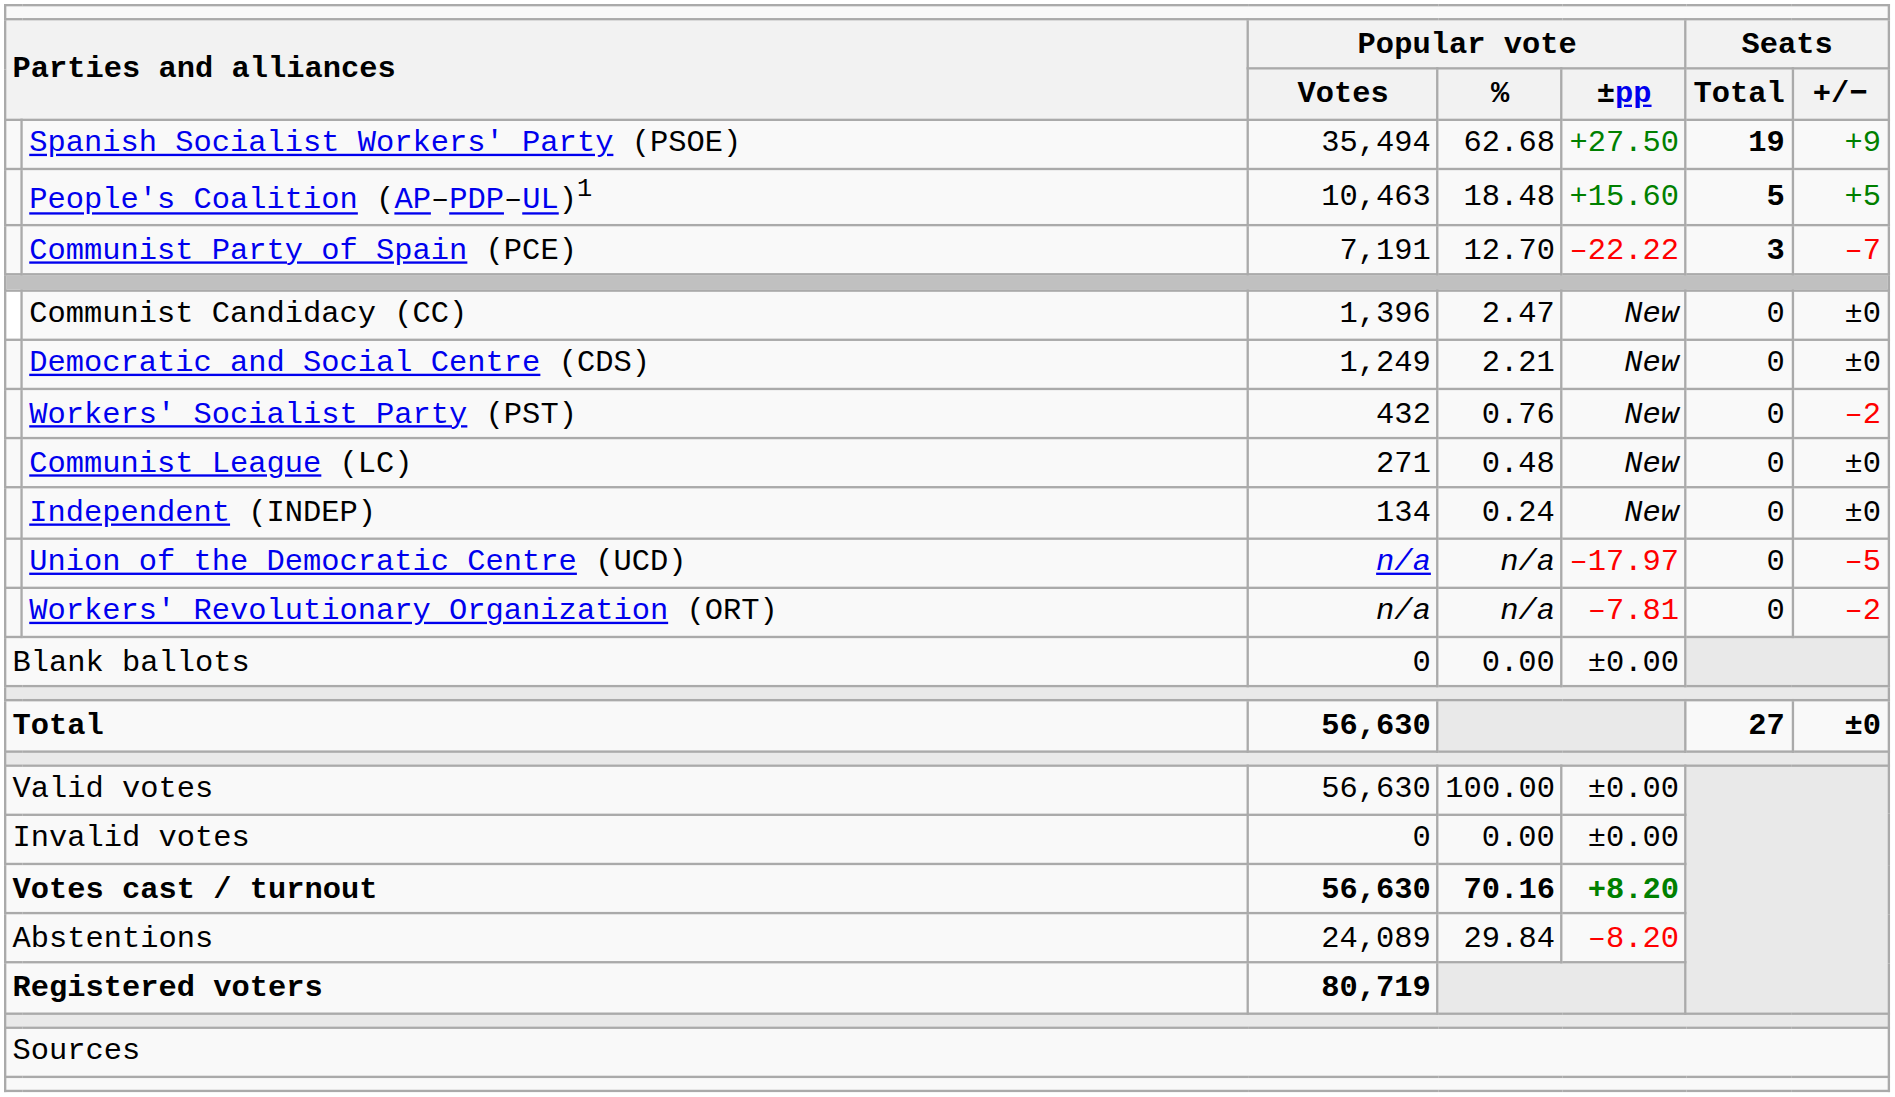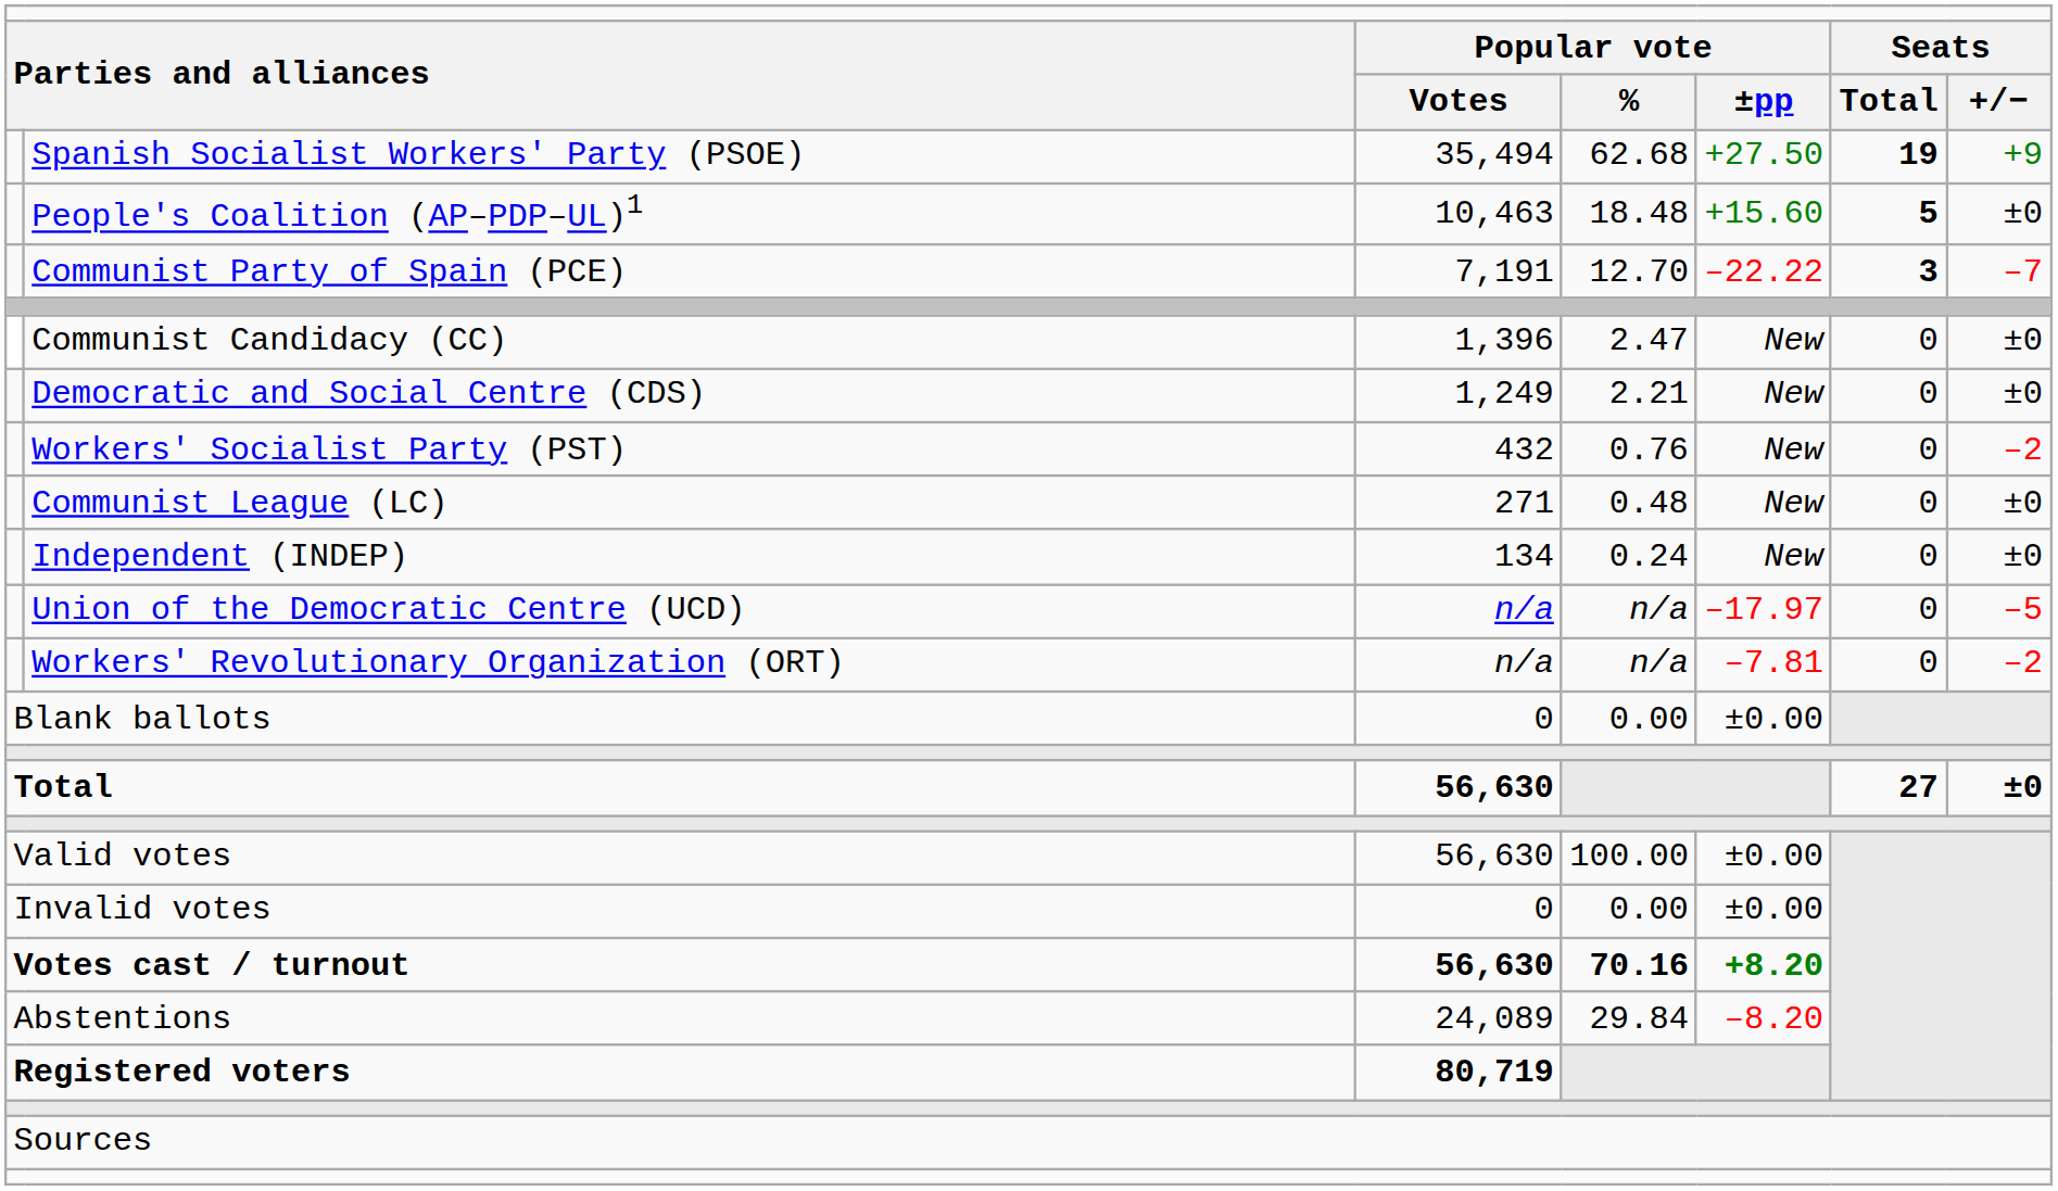People's Coalition (AP–PDP–UL)1 | column 7: +5 -> ±0
